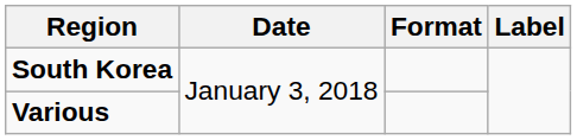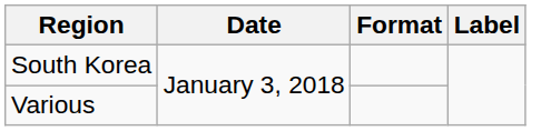South Korea | Region: bold -> normal
Various | Region: bold -> normal
